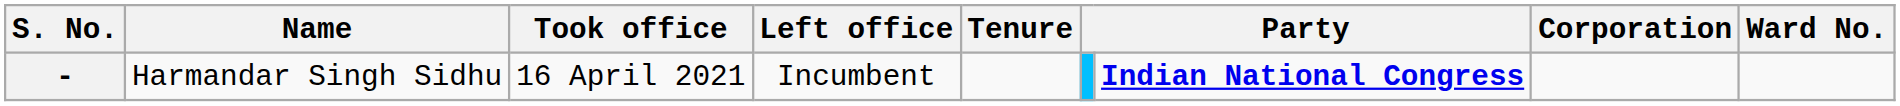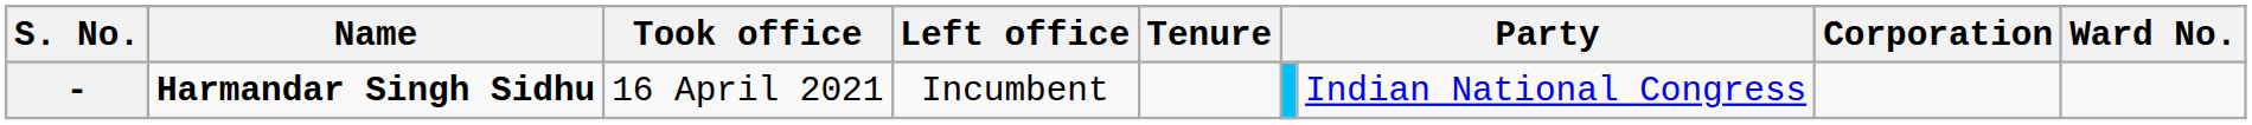- | Name: normal -> bold
- | column 7: bold -> normal
